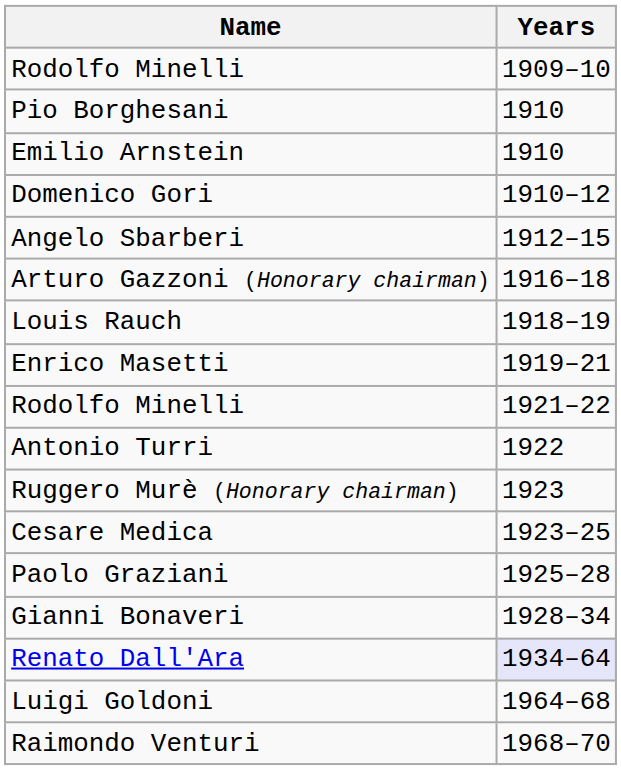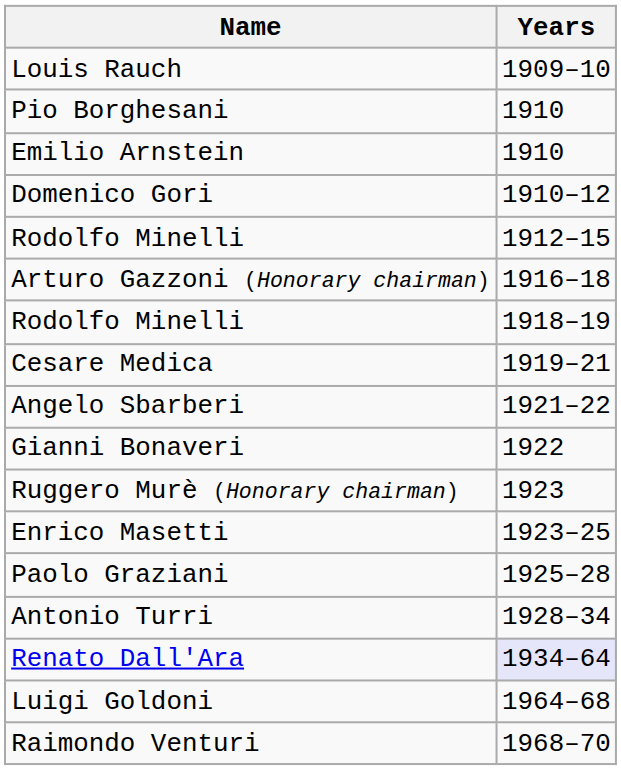row 2 | Name: Rodolfo Minelli -> Louis Rauch
row 6 | Name: Angelo Sbarberi -> Rodolfo Minelli
row 8 | Name: Louis Rauch -> Rodolfo Minelli
row 9 | Name: Enrico Masetti -> Cesare Medica
row 10 | Name: Rodolfo Minelli -> Angelo Sbarberi
row 11 | Name: Antonio Turri -> Gianni Bonaveri
row 13 | Name: Cesare Medica -> Enrico Masetti
row 15 | Name: Gianni Bonaveri -> Antonio Turri
